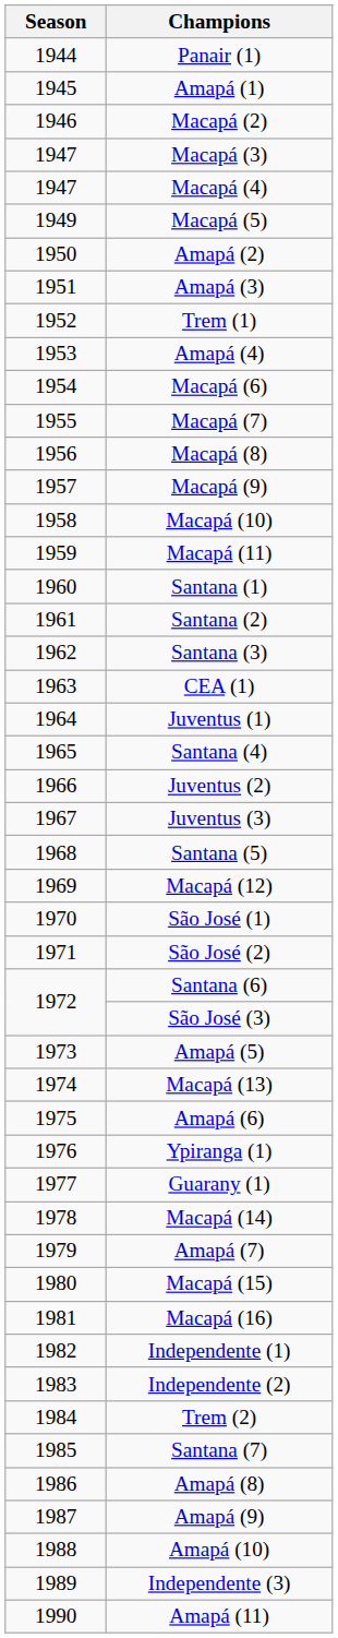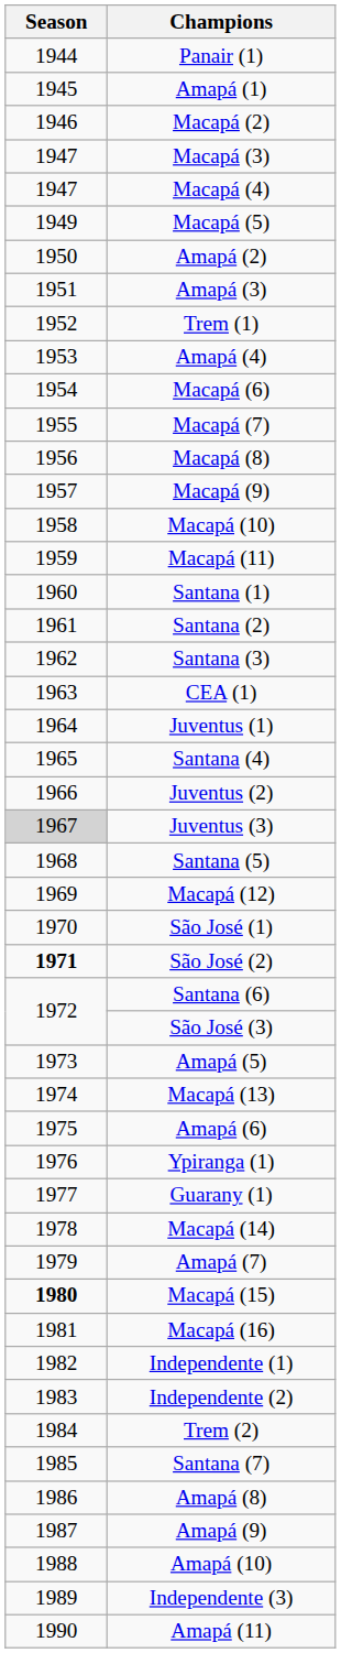Juventus (3) | Season: no background -> lightgrey background
São José (2) | Season: normal -> bold
Macapá (15) | Season: normal -> bold
